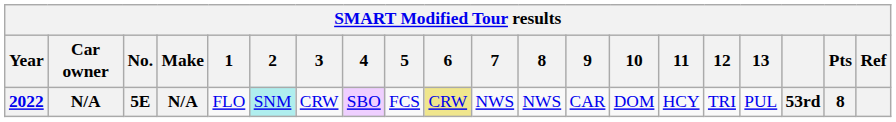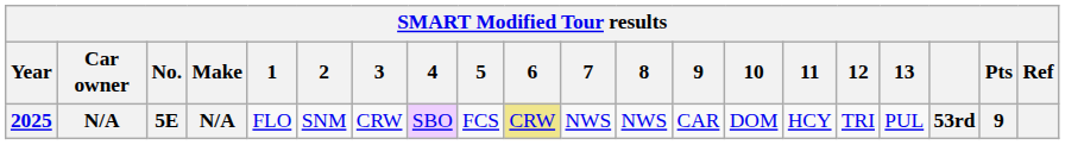row 3 | Year: 2022 -> 2025
row 3 | 2: paleturquoise background -> no background
row 3 | Pts: 8 -> 9
